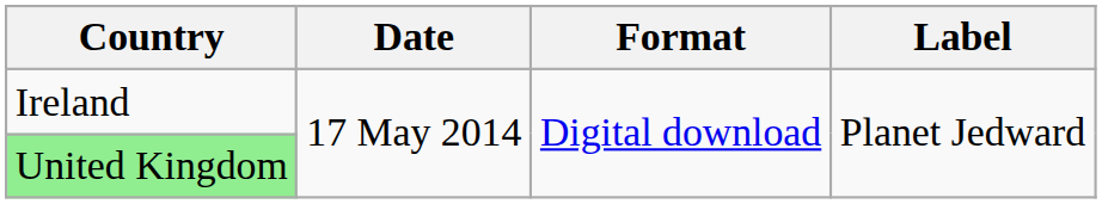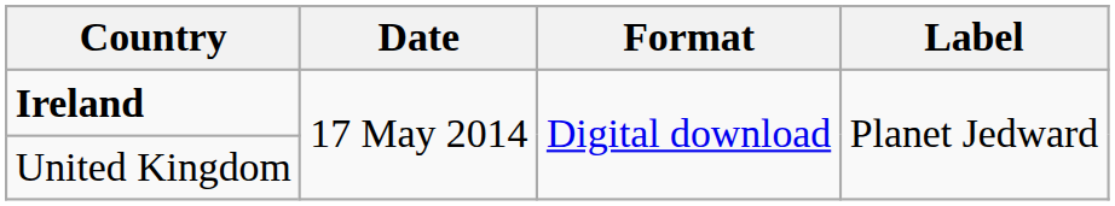Ireland | Country: normal -> bold
United Kingdom | Country: lightgreen background -> no background
